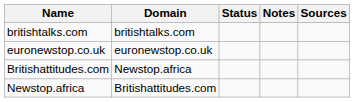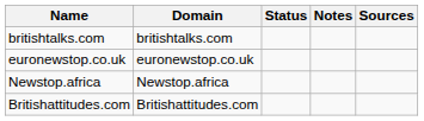row 4 | Name: Britishattitudes.com -> Newstop.africa
row 5 | Name: Newstop.africa -> Britishattitudes.com
